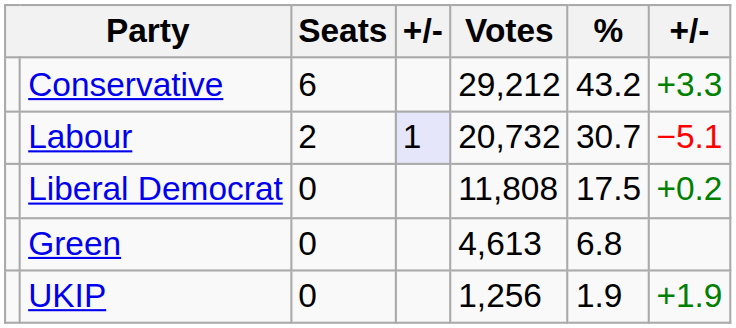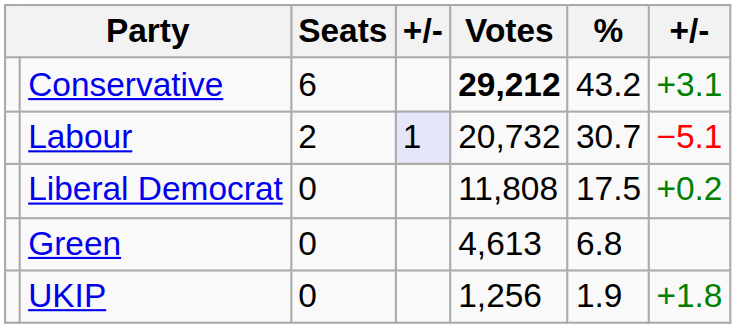Conservative | Votes: normal -> bold
Conservative | column 7: +3.3 -> +3.1
UKIP | column 7: +1.9 -> +1.8
